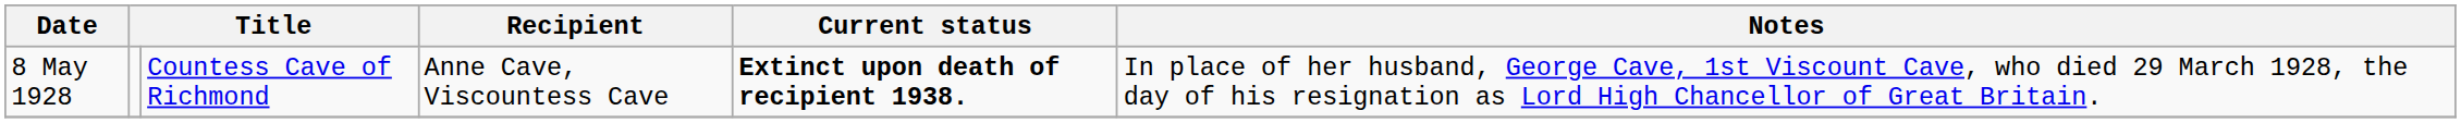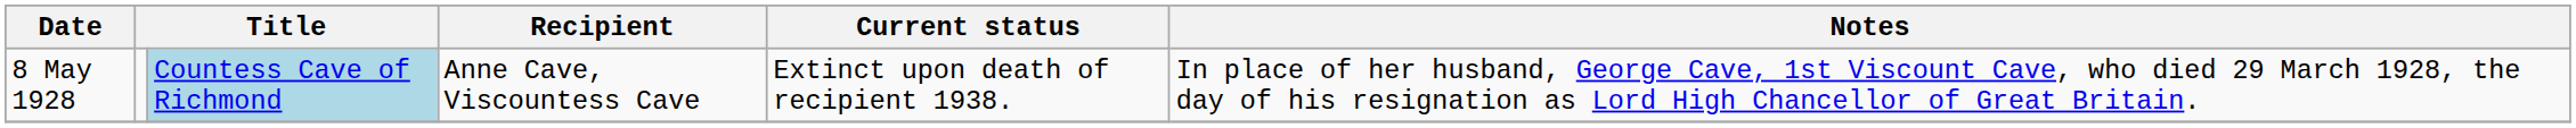8 May 1928 | column 3: no background -> lightblue background
8 May 1928 | Current status: bold -> normal
